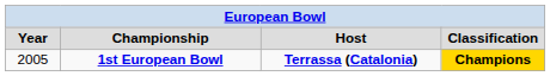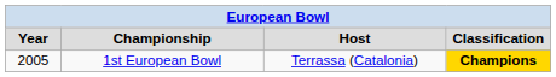2005 | column 2: bold -> normal
2005 | column 3: bold -> normal
